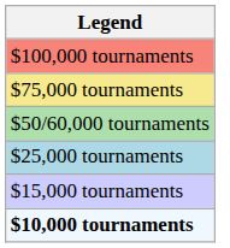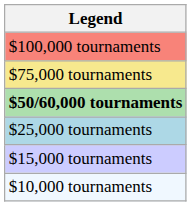row 4 | column 1: normal -> bold
row 7 | column 1: bold -> normal
